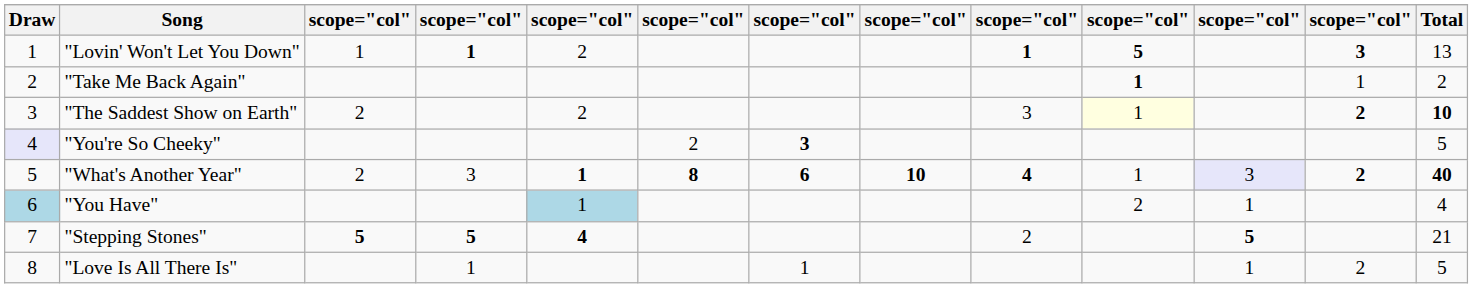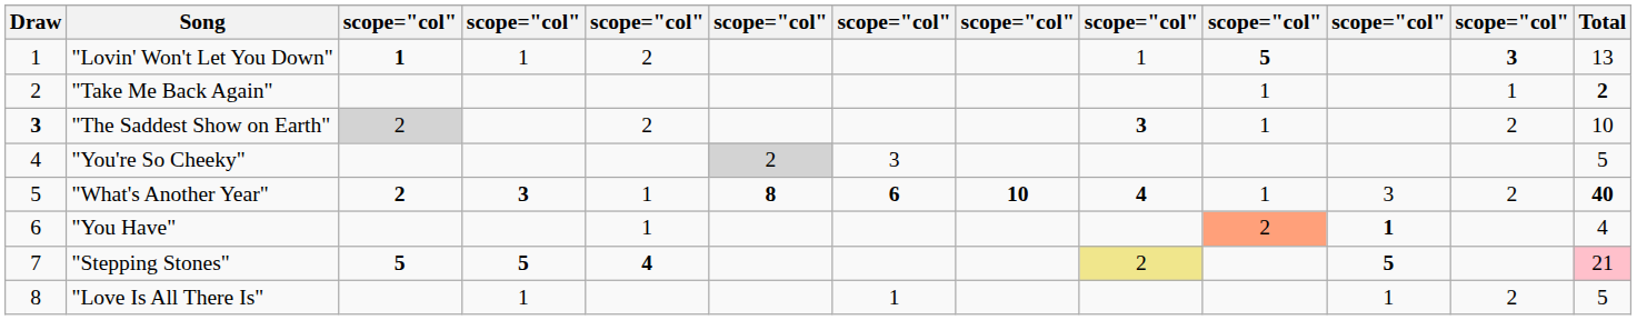"Lovin' Won't Let You Down" | column 3: normal -> bold
"Lovin' Won't Let You Down" | column 4: bold -> normal
"Lovin' Won't Let You Down" | column 9: bold -> normal
"Take Me Back Again" | column 10: bold -> normal
"Take Me Back Again" | Total: normal -> bold
"The Saddest Show on Earth" | Draw: normal -> bold
"The Saddest Show on Earth" | column 3: no background -> lightgrey background
"The Saddest Show on Earth" | column 9: normal -> bold
"The Saddest Show on Earth" | column 10: lightyellow background -> no background
"The Saddest Show on Earth" | column 12: bold -> normal
"The Saddest Show on Earth" | Total: bold -> normal
"You're So Cheeky" | Draw: lavender background -> no background
"You're So Cheeky" | column 6: no background -> lightgrey background
"You're So Cheeky" | column 7: bold -> normal
"What's Another Year" | column 3: normal -> bold
"What's Another Year" | column 4: normal -> bold
"What's Another Year" | column 5: bold -> normal
"What's Another Year" | column 11: lavender background -> no background
"What's Another Year" | column 12: bold -> normal
"You Have" | Draw: lightblue background -> no background
"You Have" | column 5: lightblue background -> no background
"You Have" | column 10: no background -> lightsalmon background
"You Have" | column 11: normal -> bold
"Stepping Stones" | column 9: no background -> khaki background
"Stepping Stones" | Total: no background -> pink background
